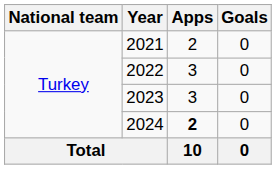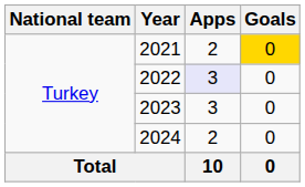2021 | Goals: no background -> gold background
2022 | Apps: no background -> lavender background
2024 | Apps: bold -> normal
